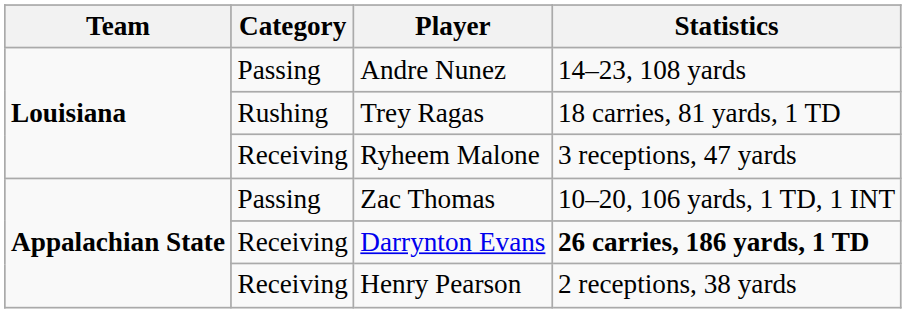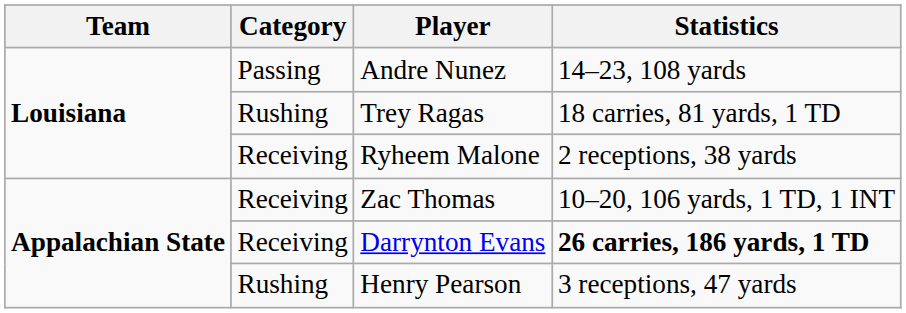Ryheem Malone | Statistics: 3 receptions, 47 yards -> 2 receptions, 38 yards
Zac Thomas | Category: Passing -> Receiving
Henry Pearson | Category: Receiving -> Rushing
Henry Pearson | Statistics: 2 receptions, 38 yards -> 3 receptions, 47 yards
